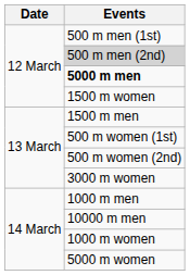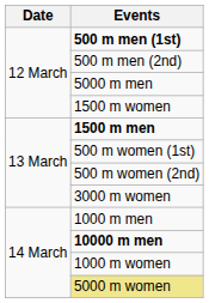500 m men (1st) | Events: normal -> bold
500 m men (2nd) | Events: lightgrey background -> no background
5000 m men | Events: bold -> normal
1500 m men | Events: normal -> bold
10000 m men | Events: normal -> bold
5000 m women | Events: no background -> khaki background
